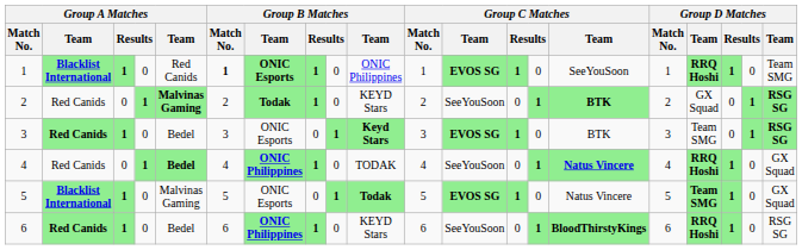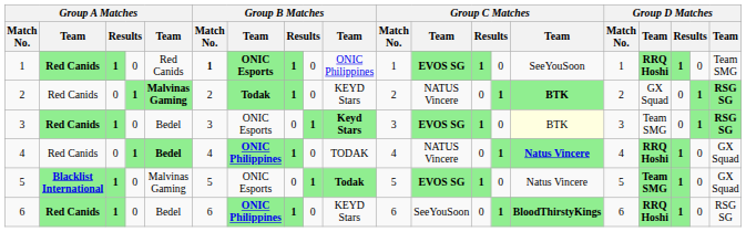row 3 | column 2: Blacklist International -> Red Canids
row 4 | column 12: SeeYouSoon -> NATUS Vincere
row 5 | column 15: no background -> lightyellow background
row 6 | column 12: SeeYouSoon -> NATUS Vincere
